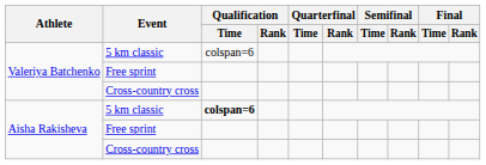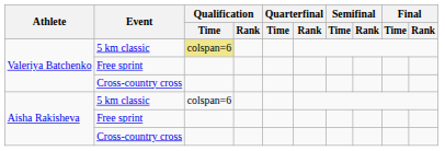Valeriya Batchenko / 5 km classic | Qualification / Time: no background -> khaki background
Aisha Rakisheva / 5 km classic | Qualification / Time: bold -> normal
